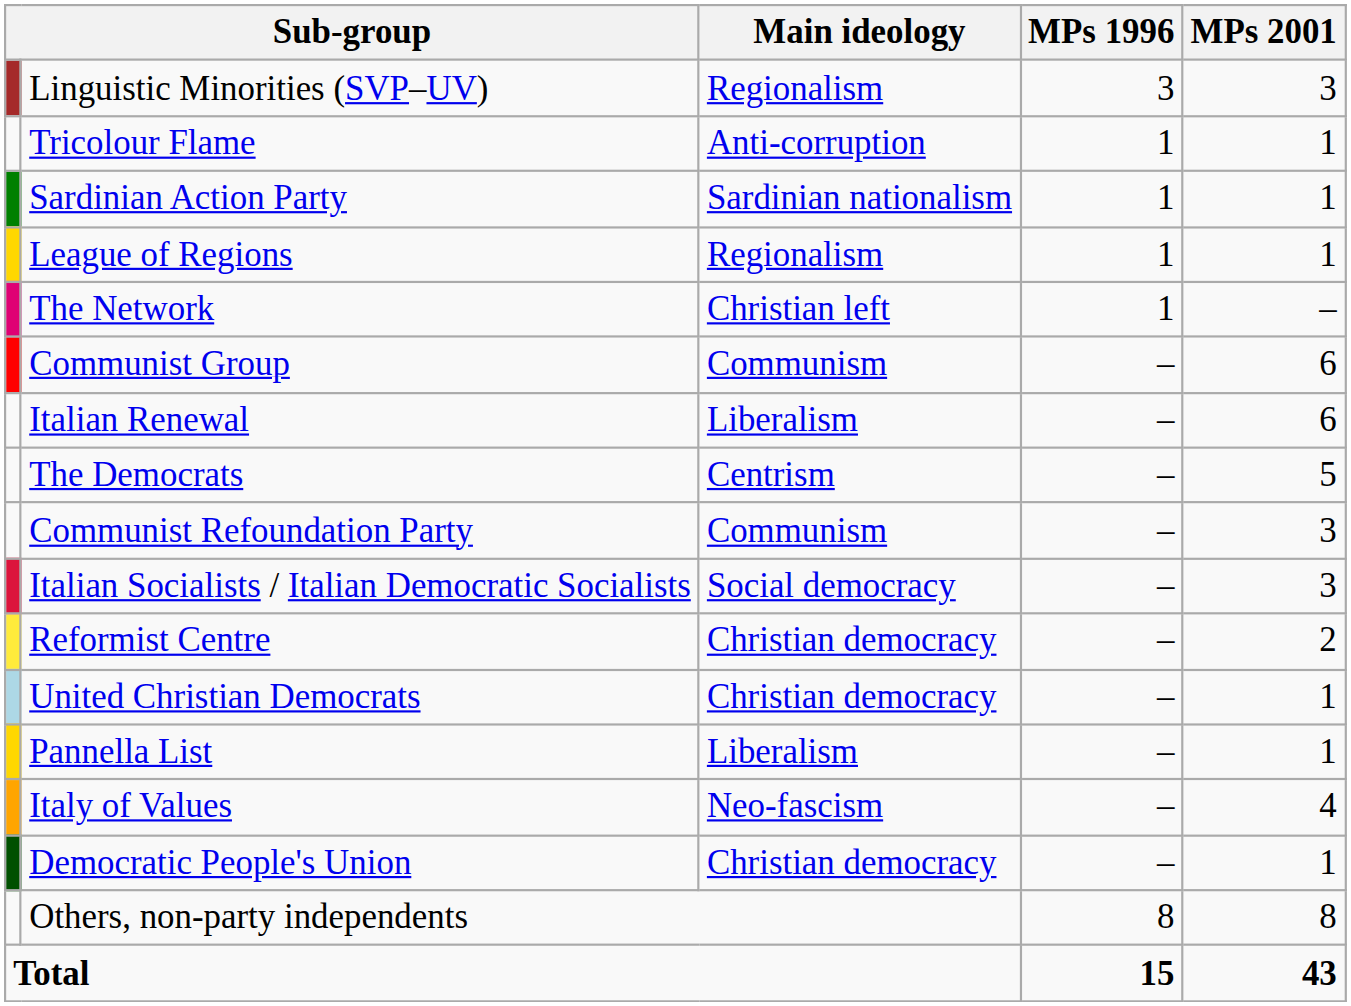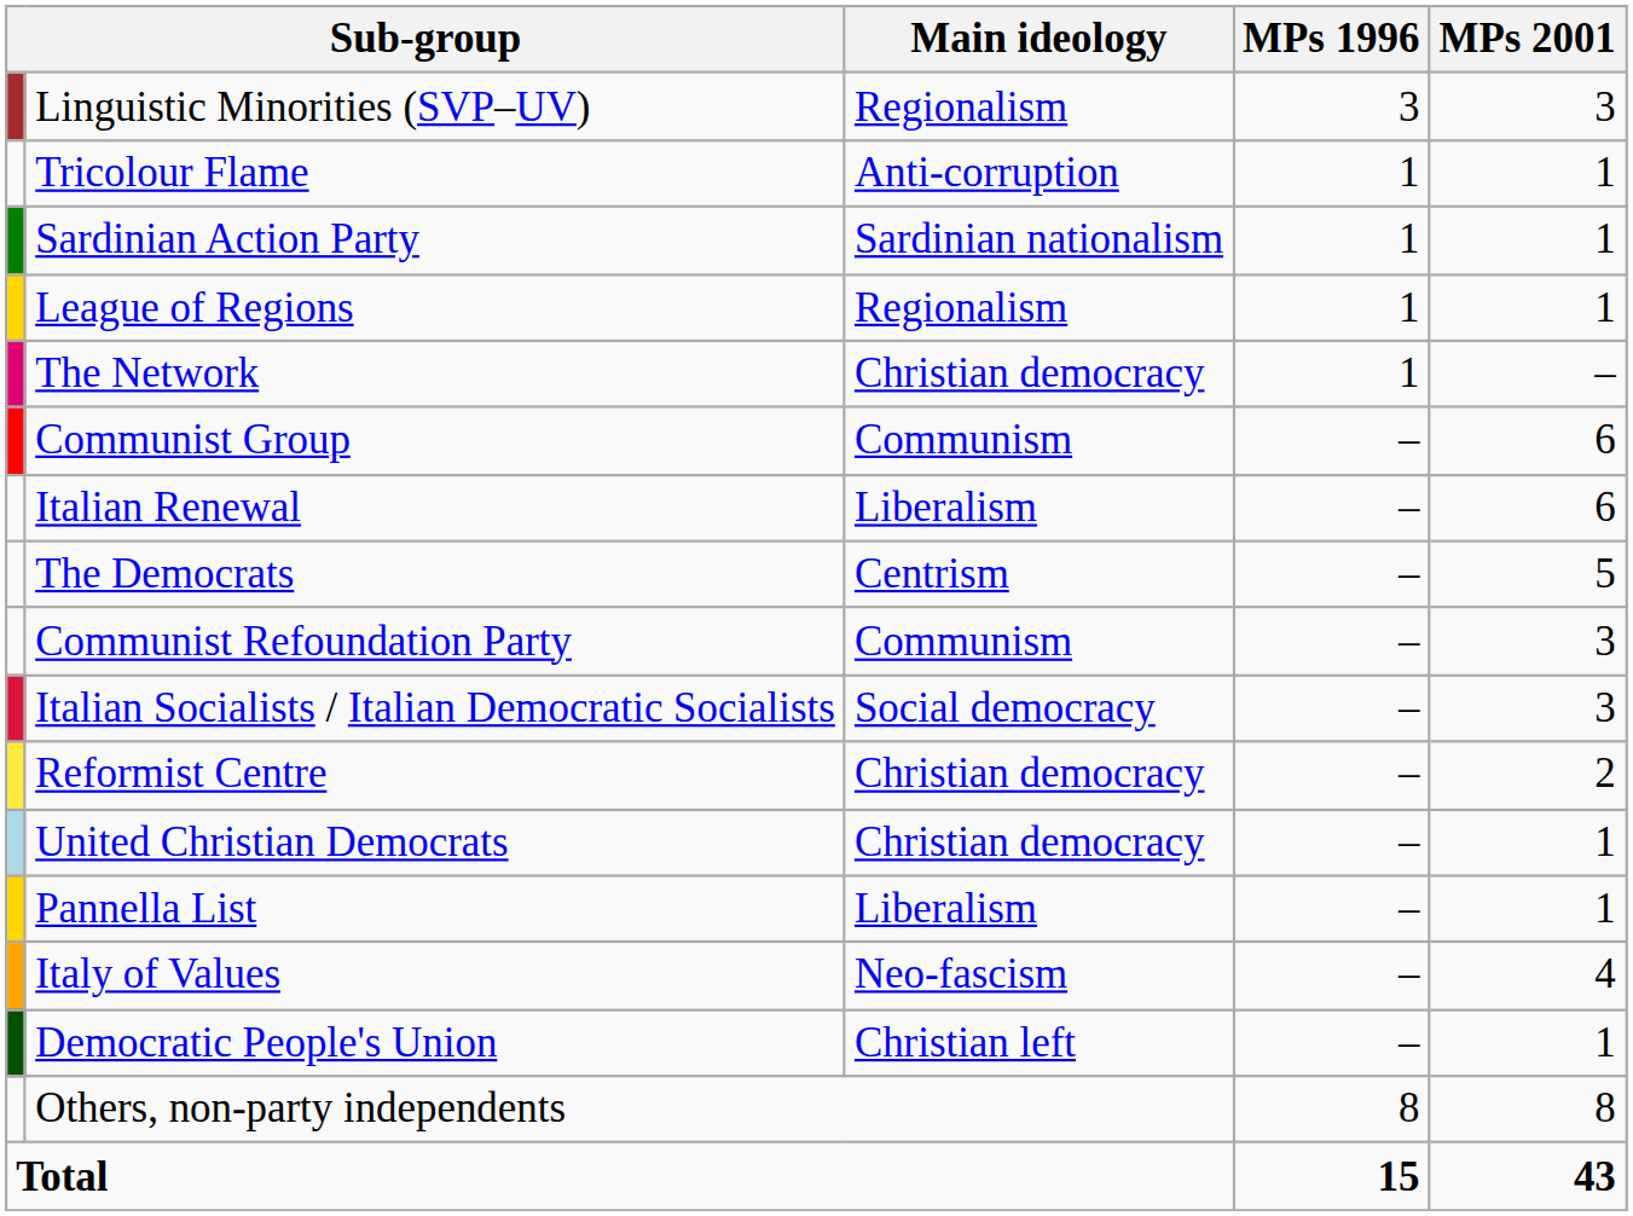The Network | Main ideology: Christian left -> Christian democracy
Democratic People's Union | Main ideology: Christian democracy -> Christian left
